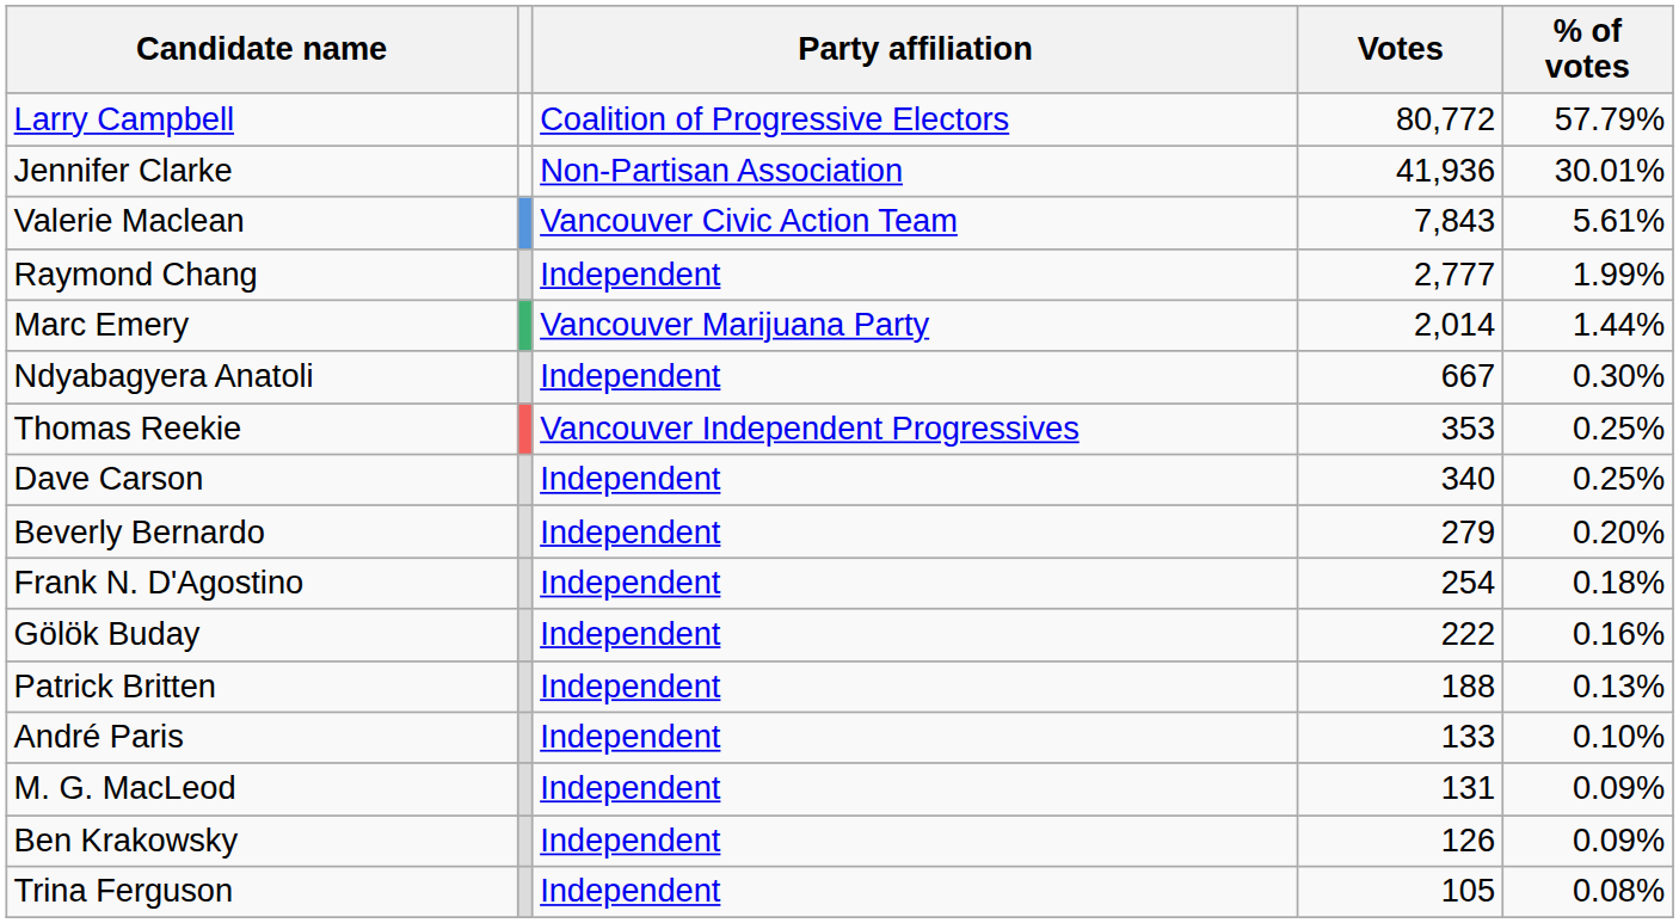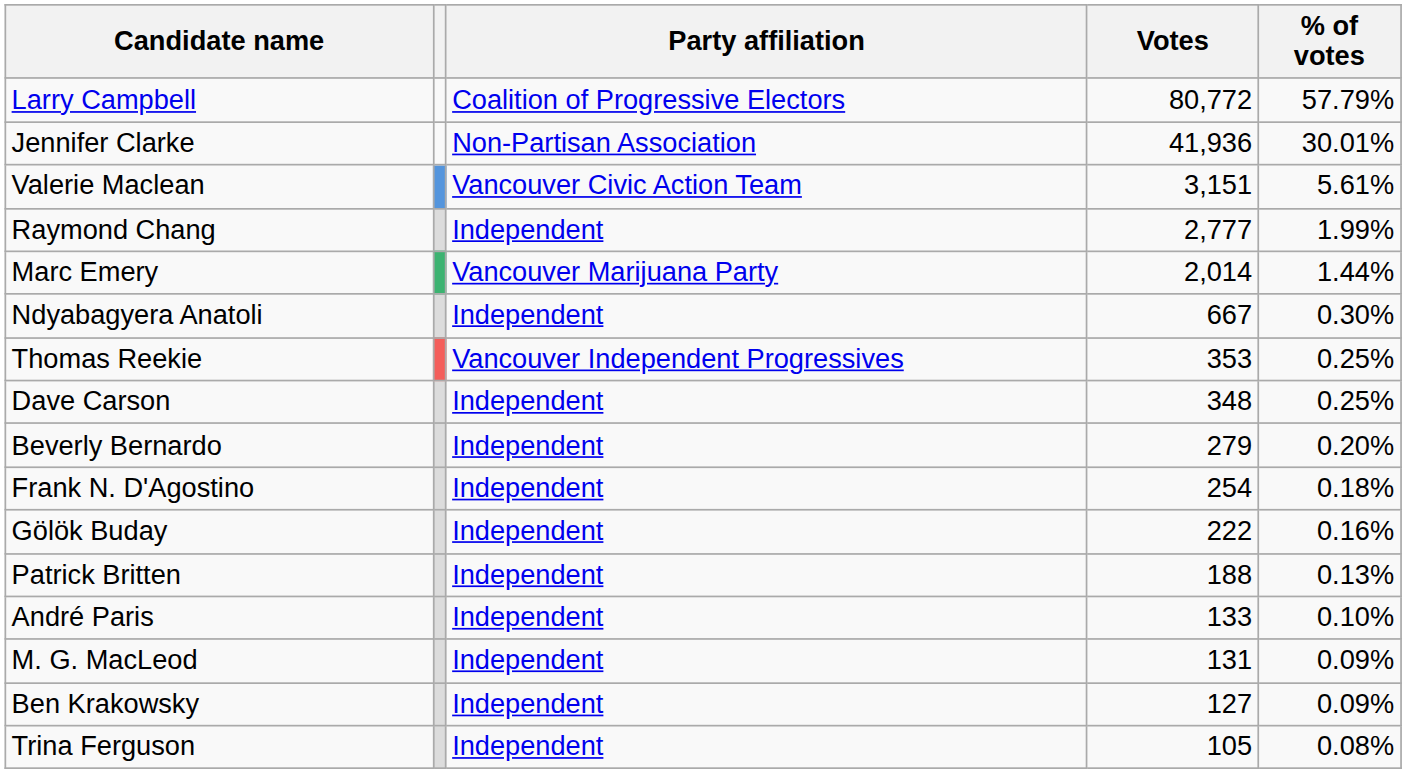Valerie Maclean | Votes: 7,843 -> 3,151
Dave Carson | Votes: 340 -> 348
Ben Krakowsky | Votes: 126 -> 127
